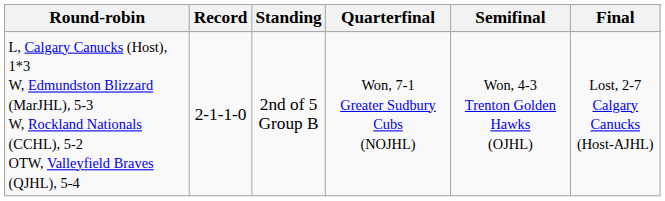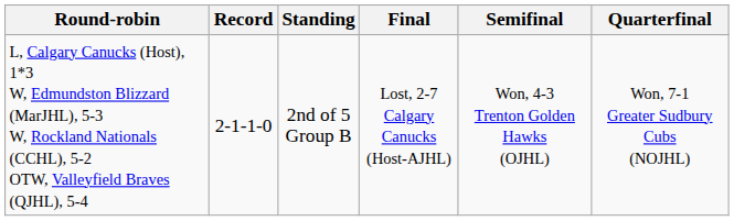columns swapped: Quarterfinal <-> Final
